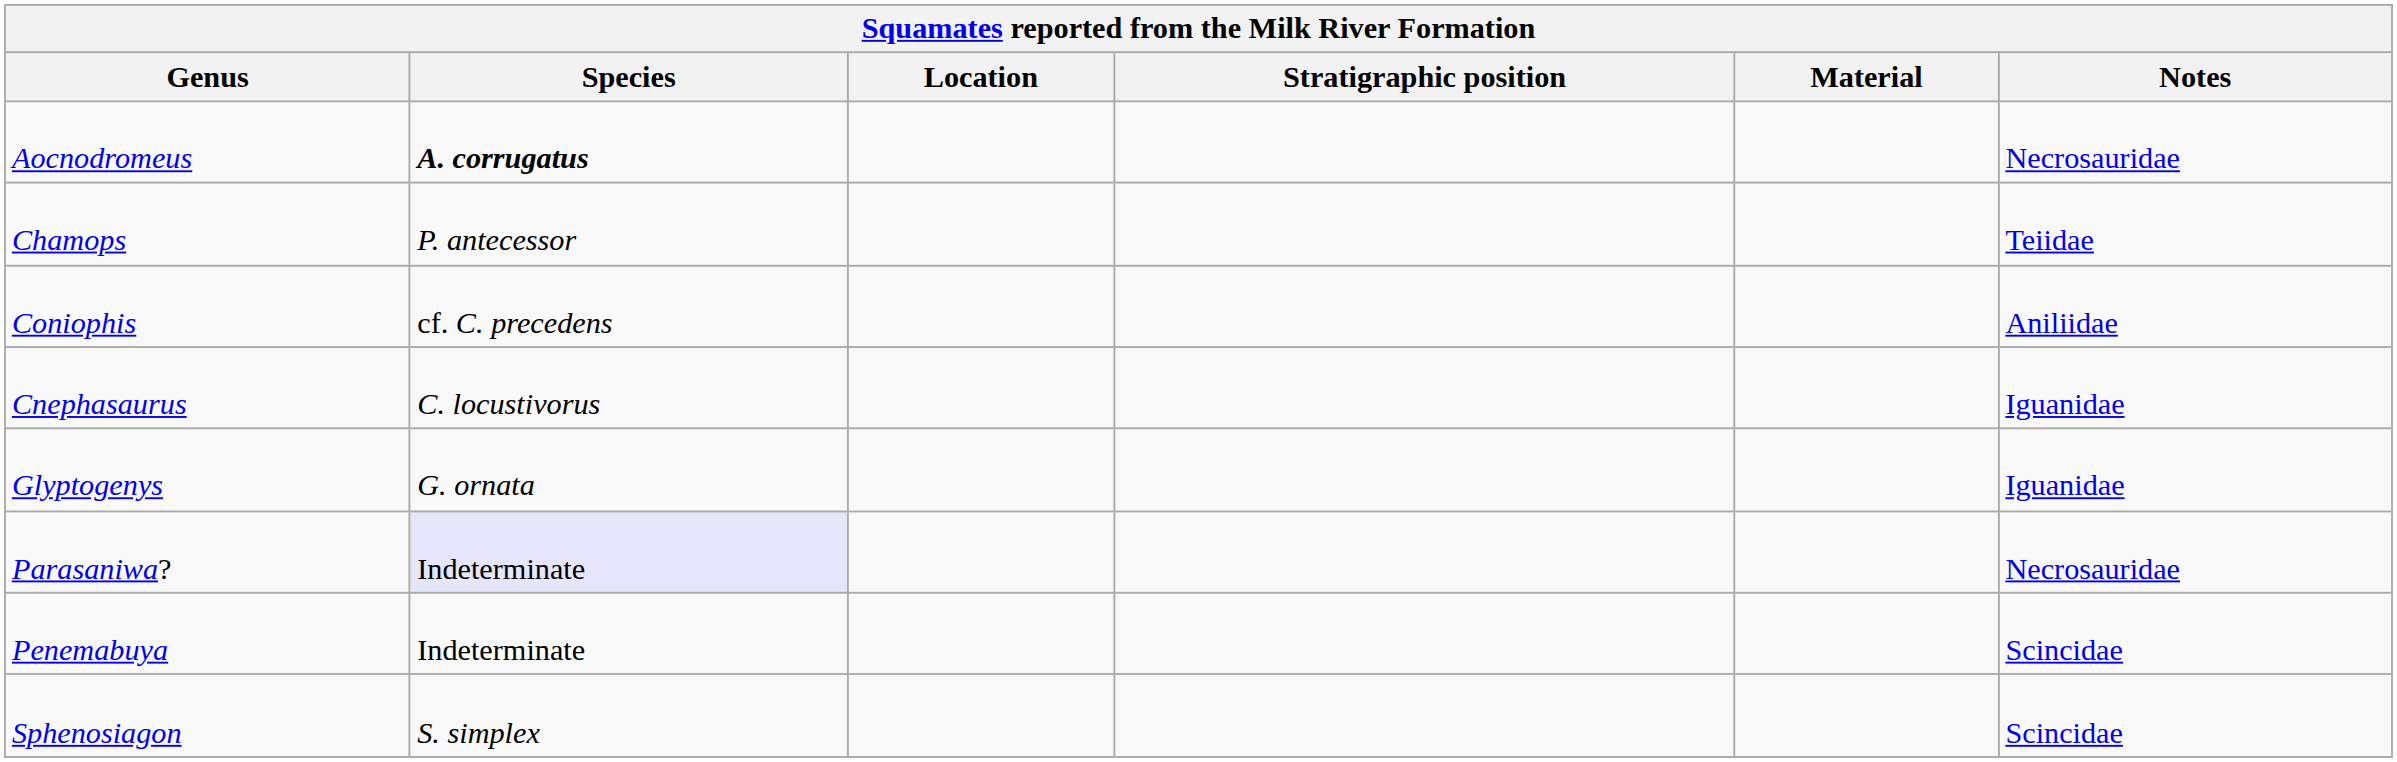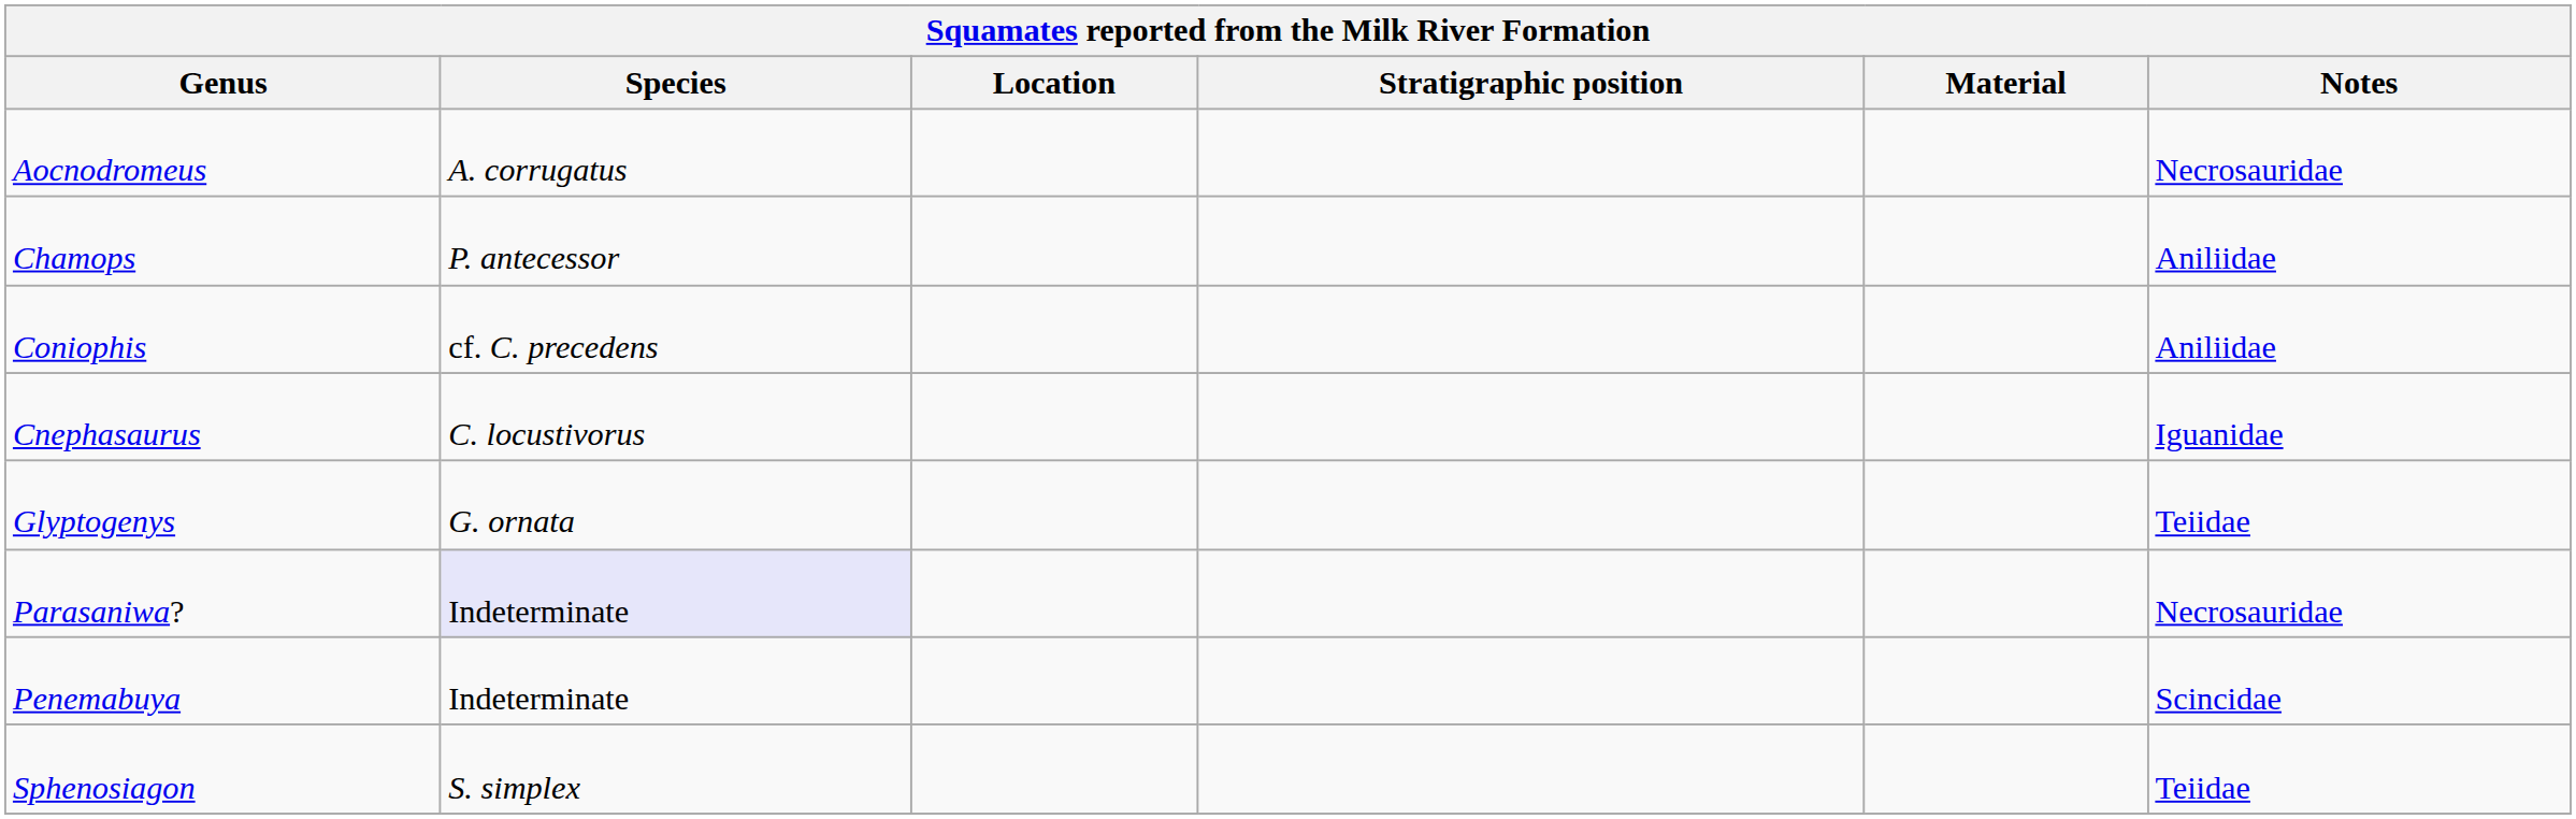Aocnodromeus | Species: bold -> normal
Chamops | Notes: Teiidae -> Aniliidae
Glyptogenys | Notes: Iguanidae -> Teiidae
Sphenosiagon | Notes: Scincidae -> Teiidae
